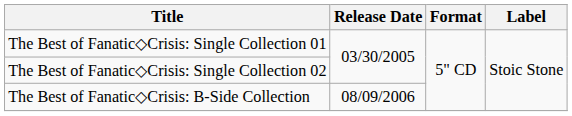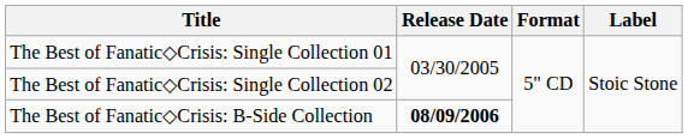The Best of Fanatic◇Crisis: B-Side Collection | Release Date: normal -> bold
